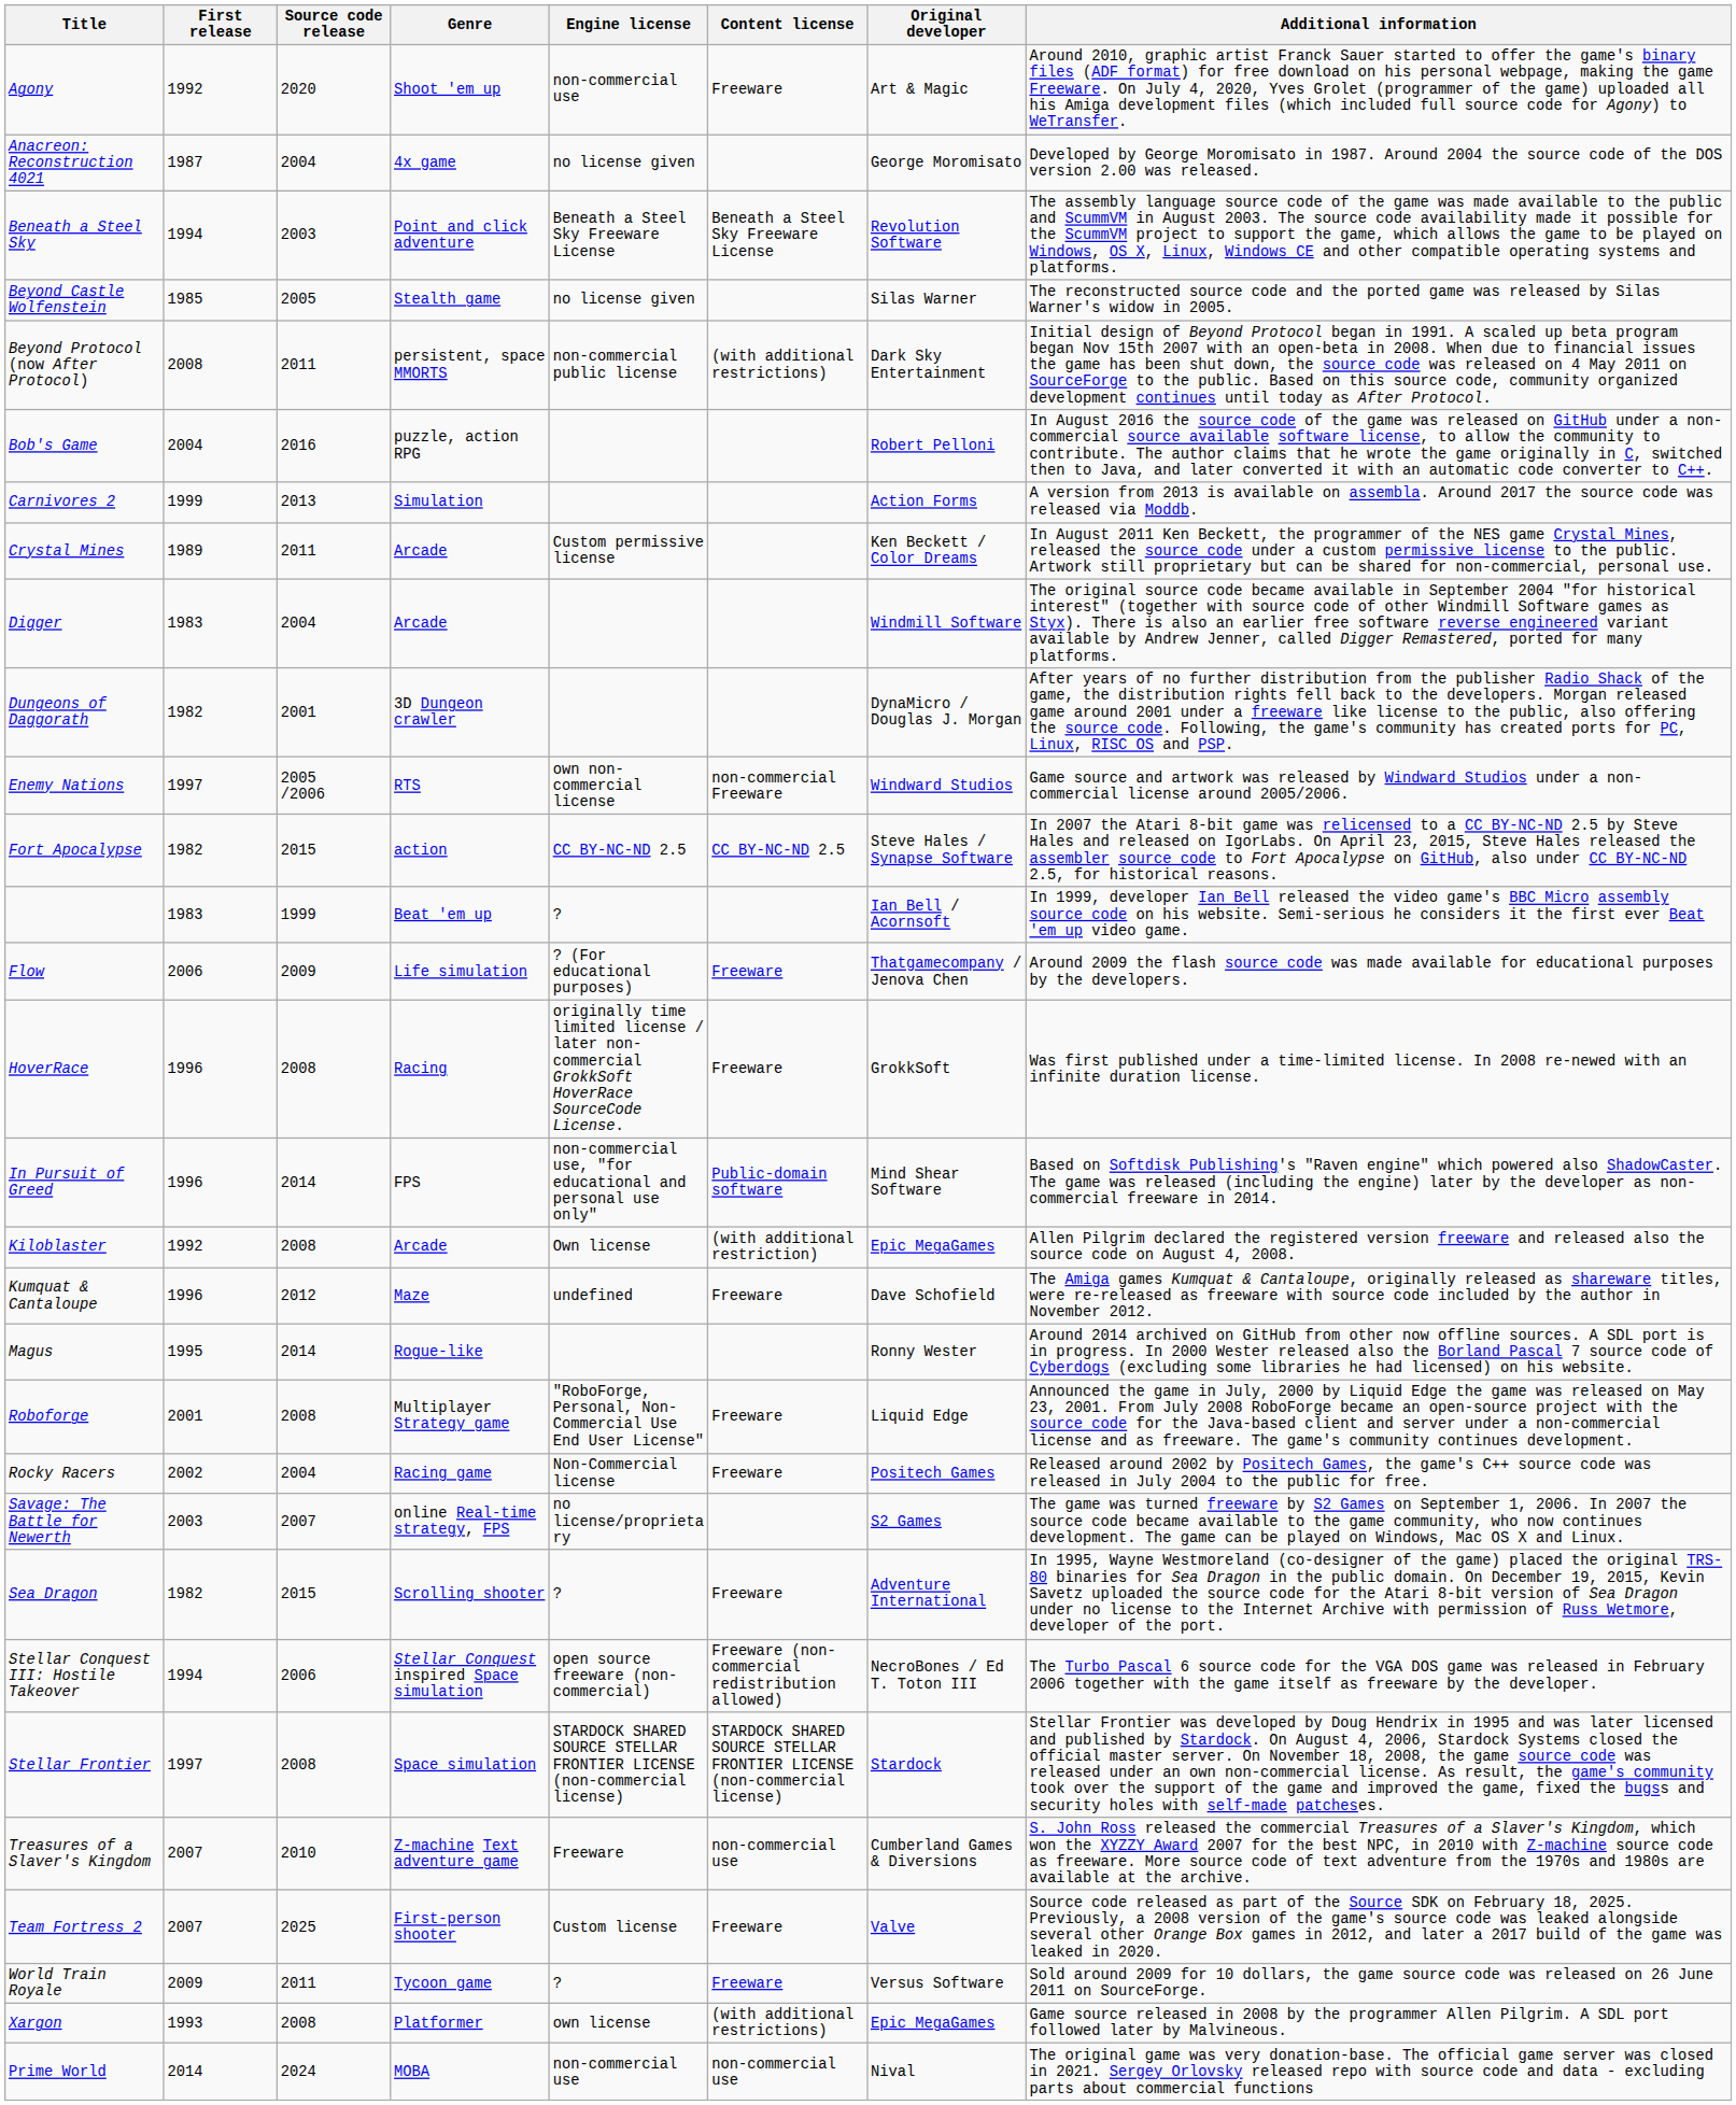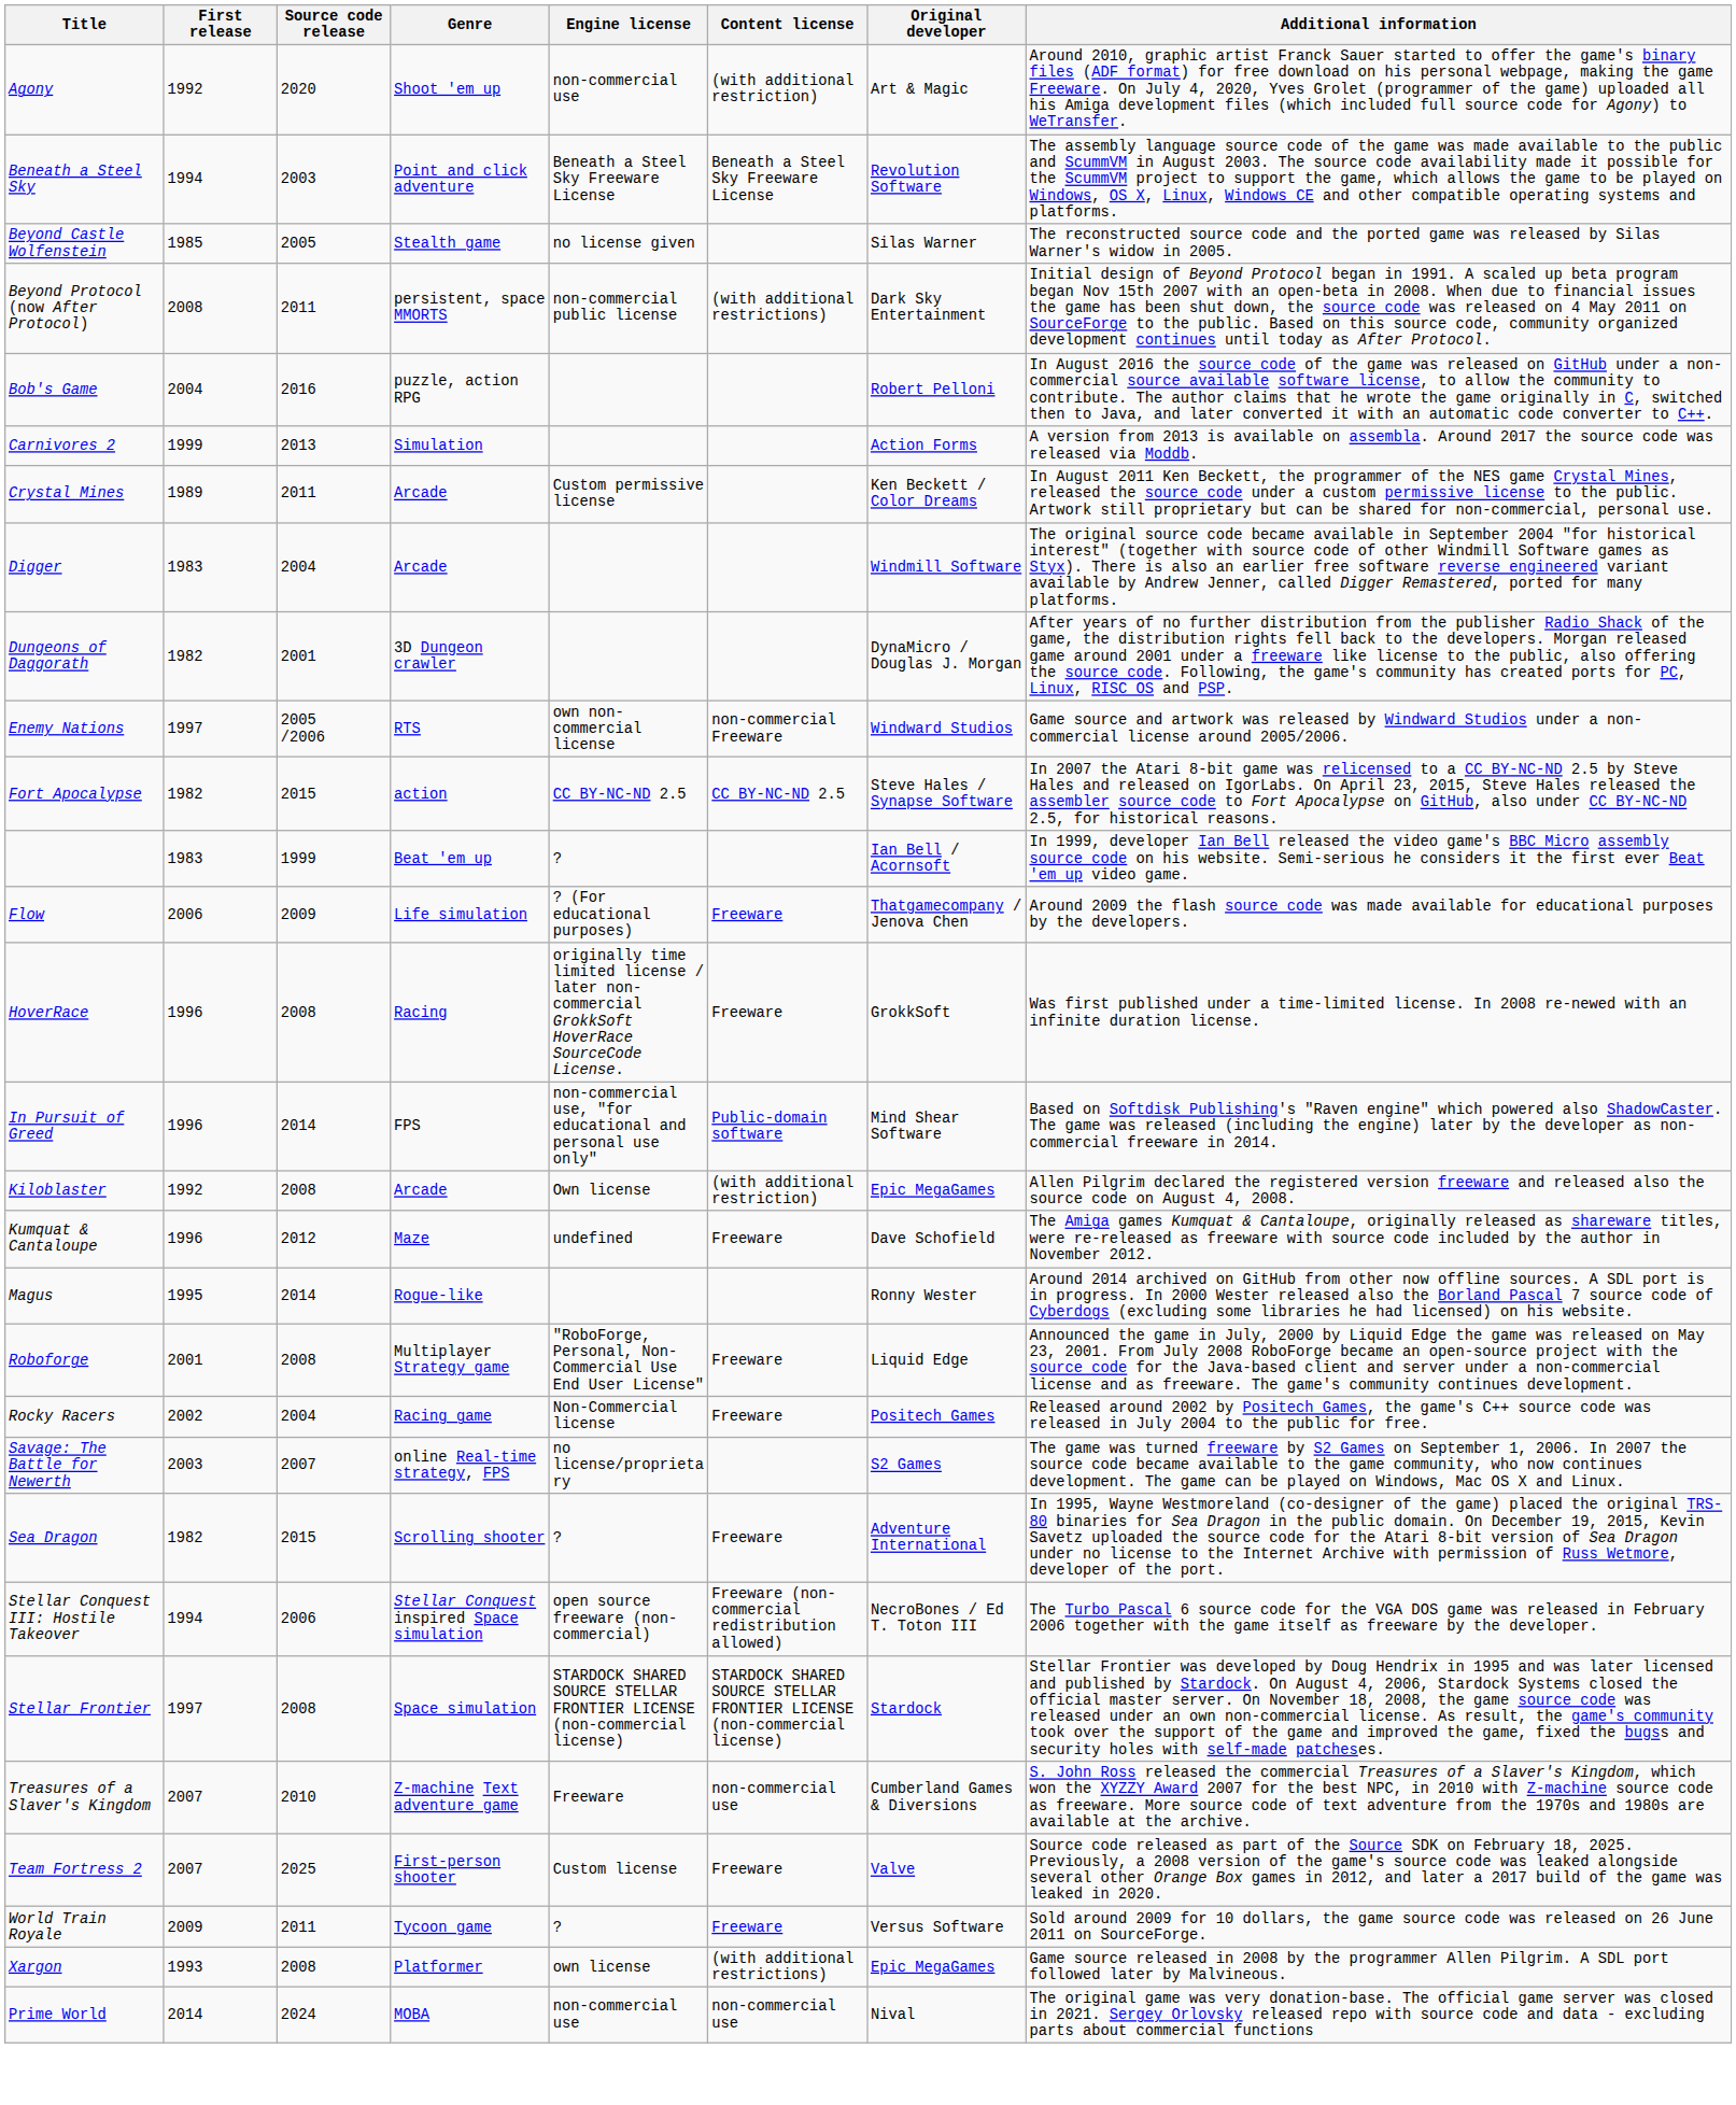Agony | Content license: Freeware -> (with additional restriction)
- row: Anacreon: Reconstruction 4021 | 1987 | 2004 | 4x game | no license given | George Moromisato | Developed by George Moromisato in 1987. Around 2004 the source code of the DOS version 2.00 was released.
